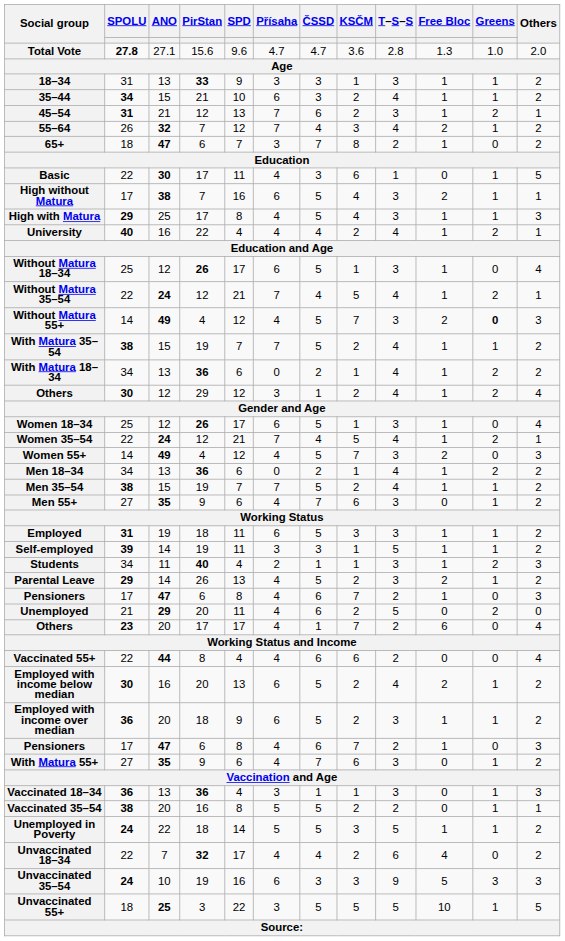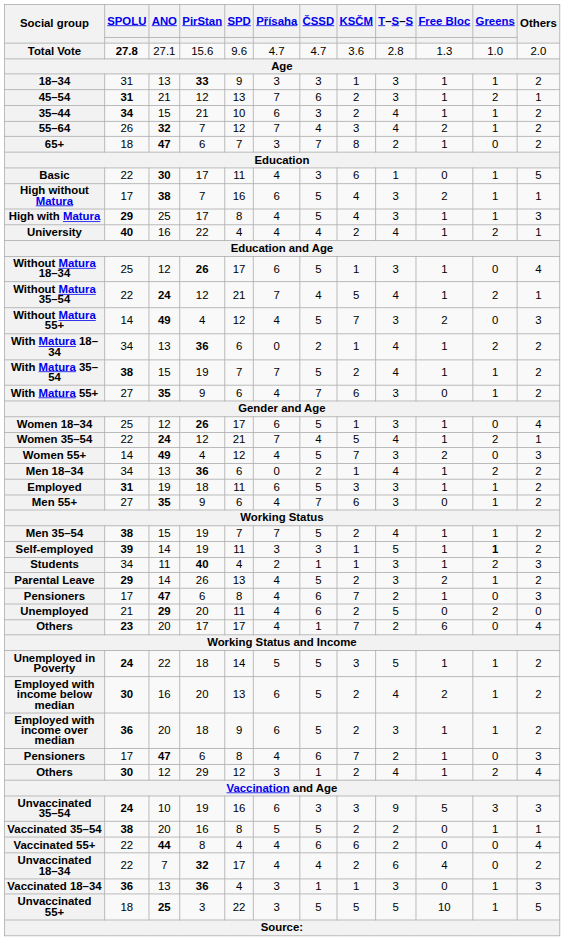rows swapped: 35–44 <-> 45–54
Without Matura 55+ | Greens: bold -> normal
rows swapped: With Matura 18–34 <-> With Matura 35–54
rows swapped: With Matura 55+ <-> Others / 12
rows swapped: Men 35–54 <-> Employed
Self-employed | Greens: normal -> bold
rows swapped: Unemployed in Poverty <-> Vaccinated 55+
rows swapped: Vaccinated 18–34 <-> Unvaccinated 35–54
